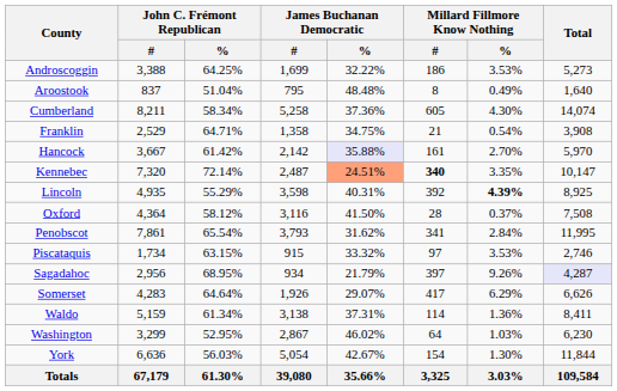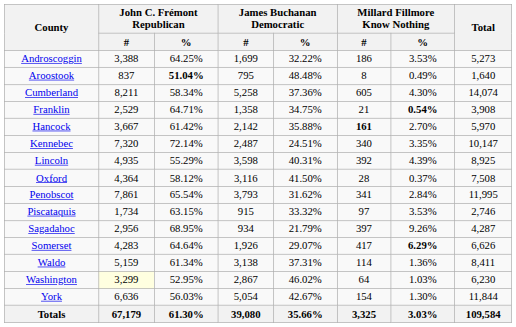Aroostook | John C. Frémont Republican / %: normal -> bold
Franklin | Millard Fillmore Know Nothing / %: normal -> bold
Hancock | James Buchanan Democratic / %: lavender background -> no background
Hancock | Millard Fillmore Know Nothing / #: normal -> bold
Kennebec | James Buchanan Democratic / %: lightsalmon background -> no background
Kennebec | Millard Fillmore Know Nothing / #: bold -> normal
Lincoln | Millard Fillmore Know Nothing / %: bold -> normal
Sagadahoc | Total: lavender background -> no background
Somerset | Millard Fillmore Know Nothing / %: normal -> bold
Washington | John C. Frémont Republican / #: no background -> lightyellow background
